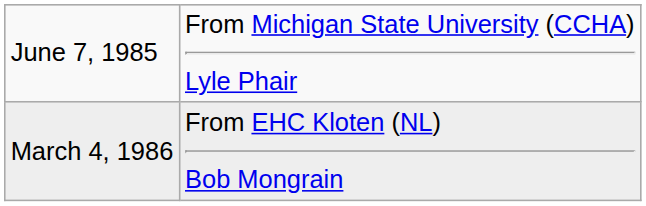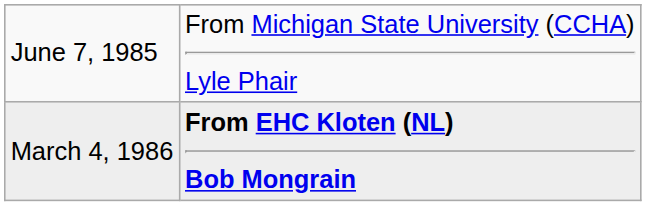March 4, 1986 | column 2: normal -> bold
